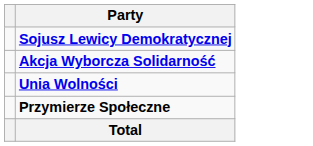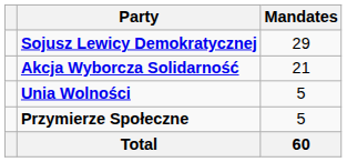+ column: Mandates | 29 | 21 | 5 | 5 | 60
